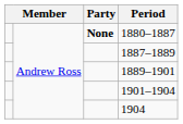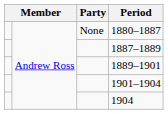1880–1887 | Party: bold -> normal
